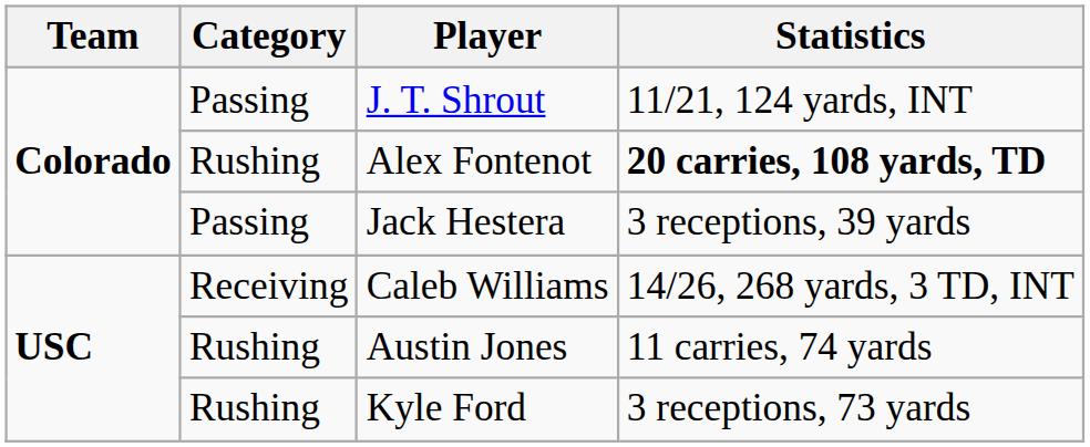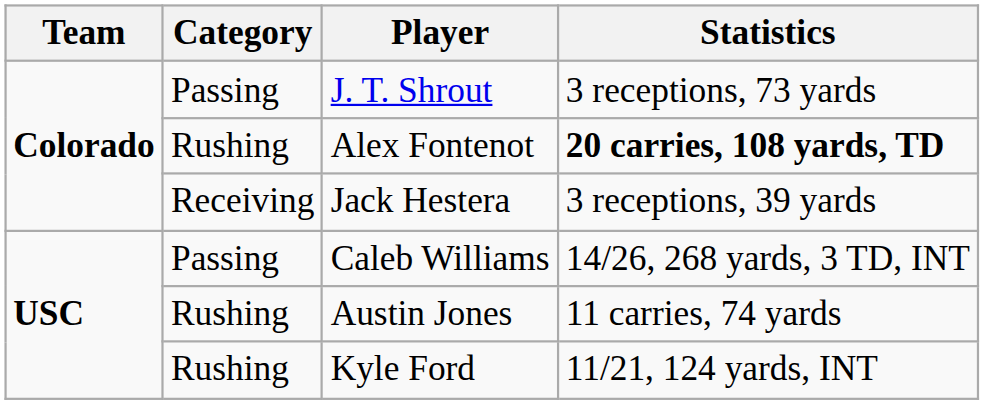J. T. Shrout | Statistics: 11/21, 124 yards, INT -> 3 receptions, 73 yards
Jack Hestera | Category: Passing -> Receiving
Caleb Williams | Category: Receiving -> Passing
Kyle Ford | Statistics: 3 receptions, 73 yards -> 11/21, 124 yards, INT
